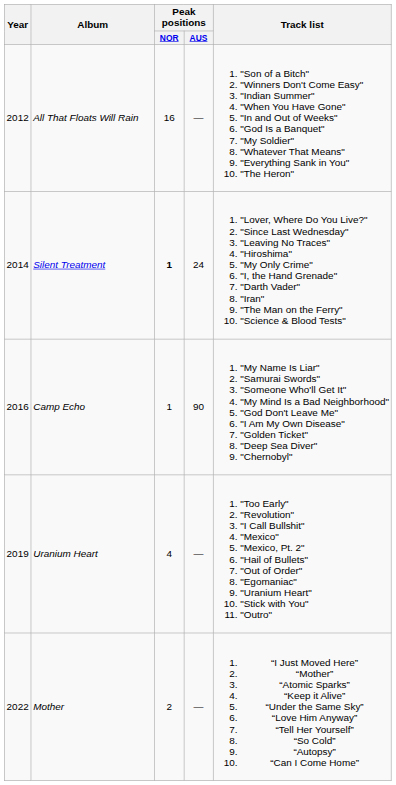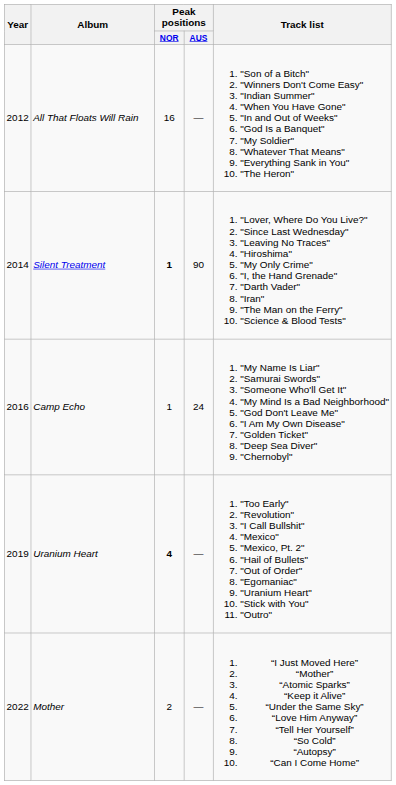Silent Treatment | Peak positions / AUS: 24 -> 90
Camp Echo | Peak positions / AUS: 90 -> 24
Uranium Heart | Peak positions / NOR: normal -> bold
